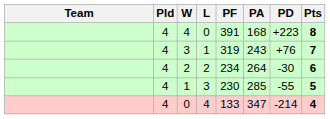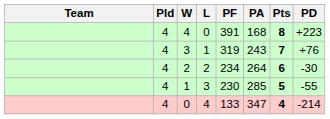columns swapped: PD <-> Pts
